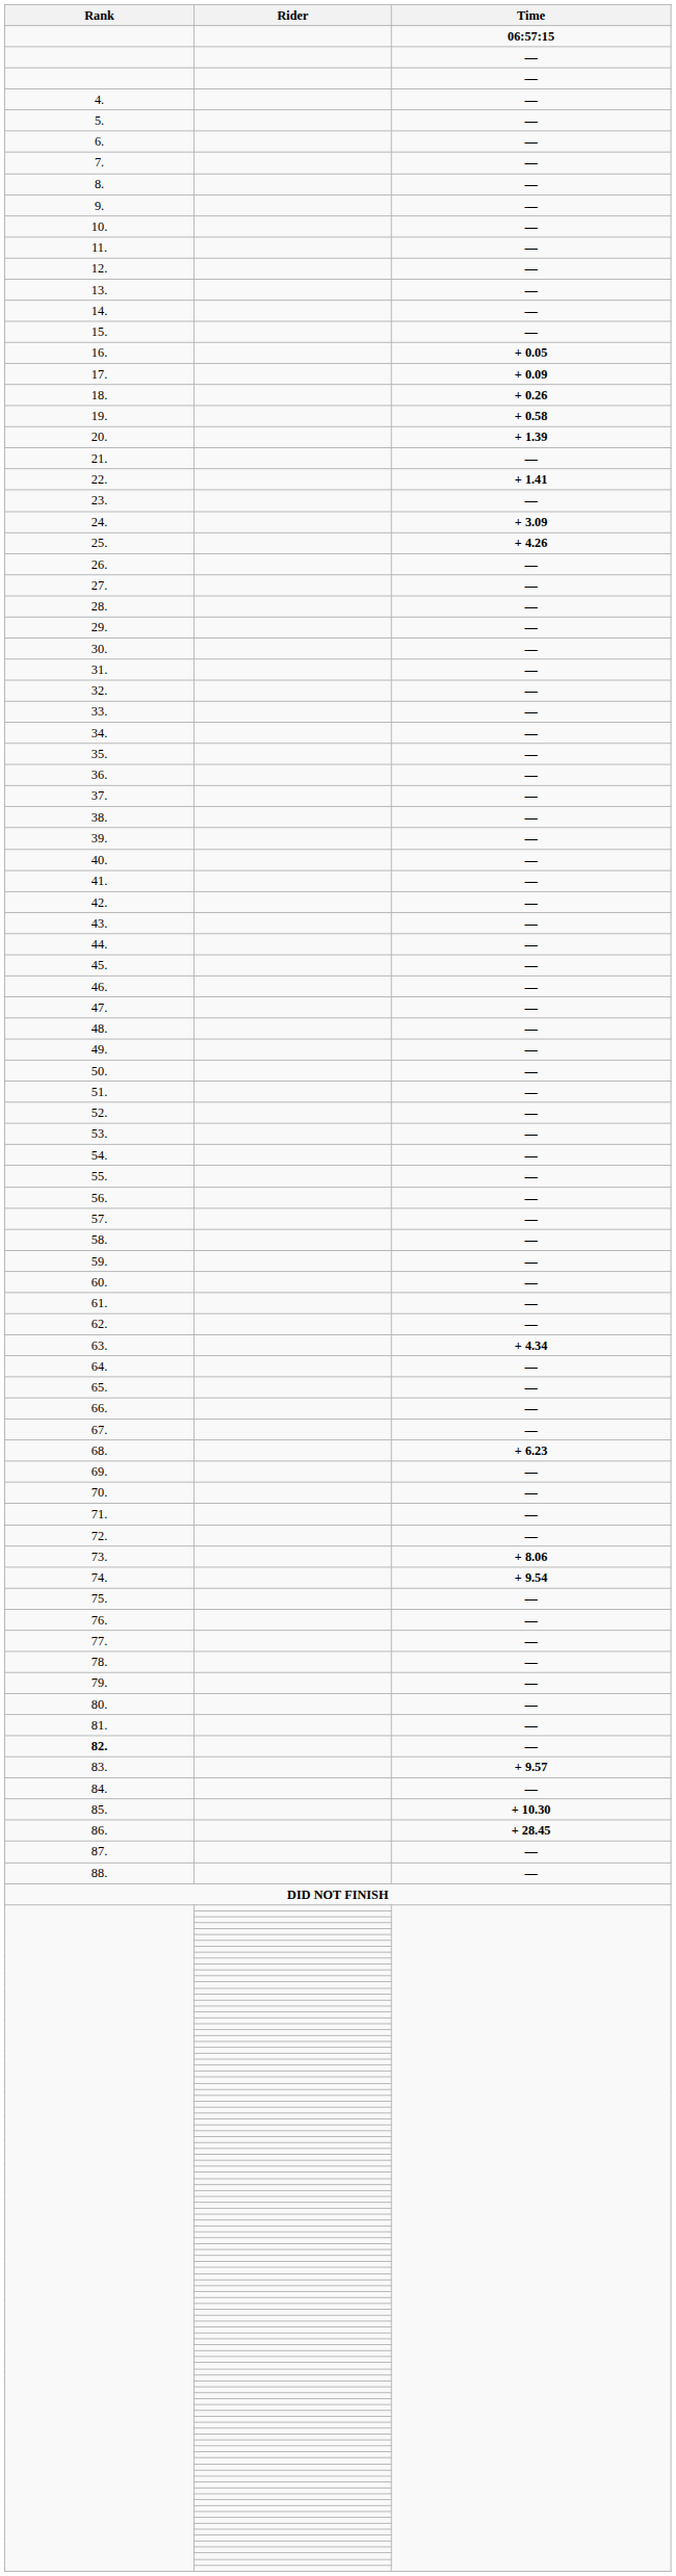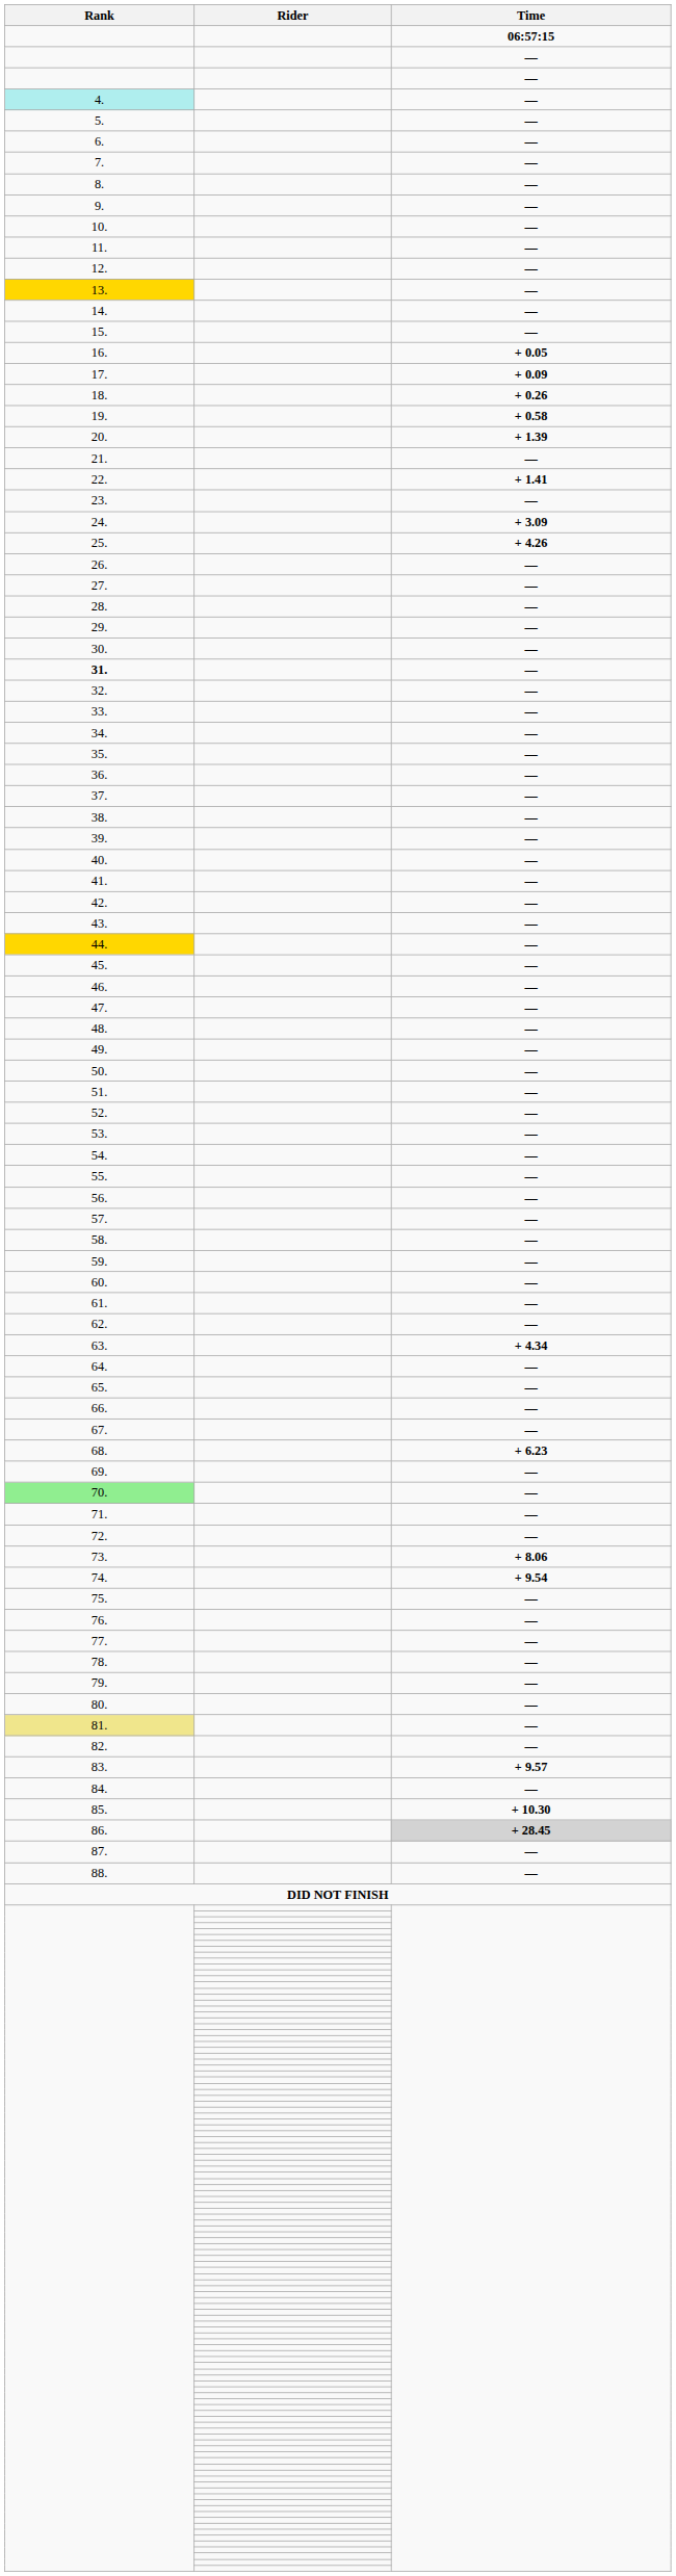4. | Rank: no background -> paleturquoise background
13. | Rank: no background -> gold background
31. | Rank: normal -> bold
44. | Rank: no background -> gold background
70. | Rank: no background -> lightgreen background
81. | Rank: no background -> khaki background
82. | Rank: bold -> normal
86. | Time: no background -> lightgrey background
